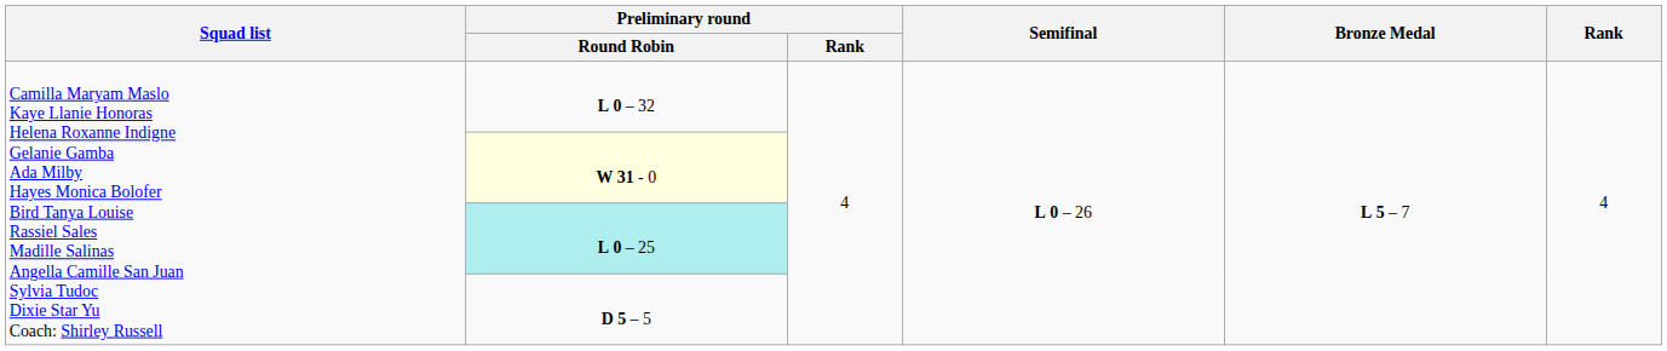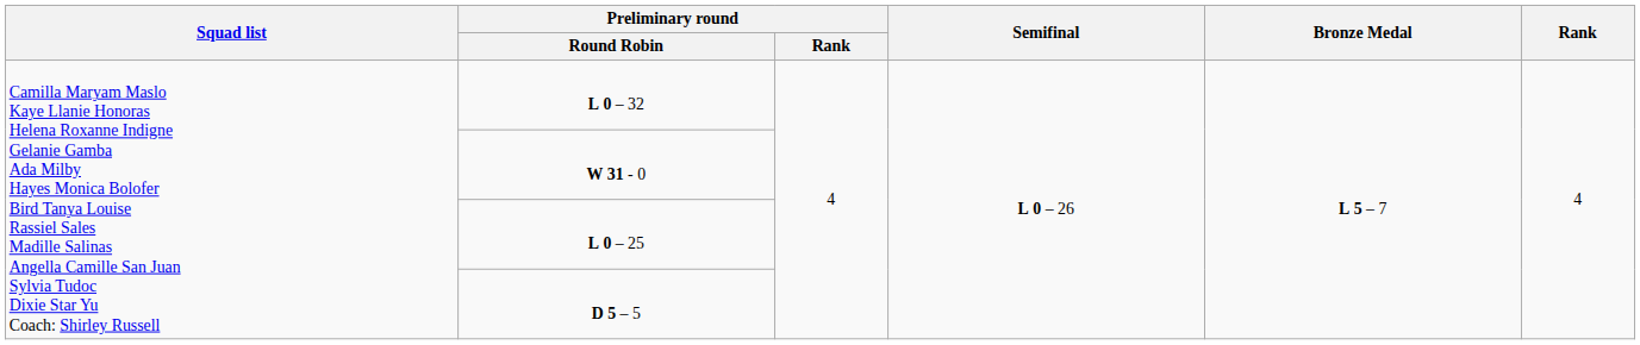W 31 - 0 | Preliminary round / Round Robin: lightyellow background -> no background
L 0 – 25 | Preliminary round / Round Robin: paleturquoise background -> no background
